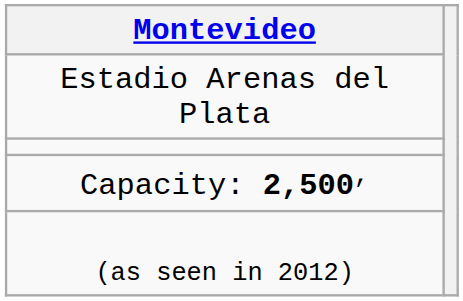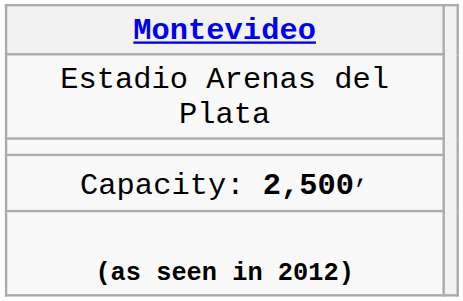(as seen in 2012) | Montevideo: normal -> bold
